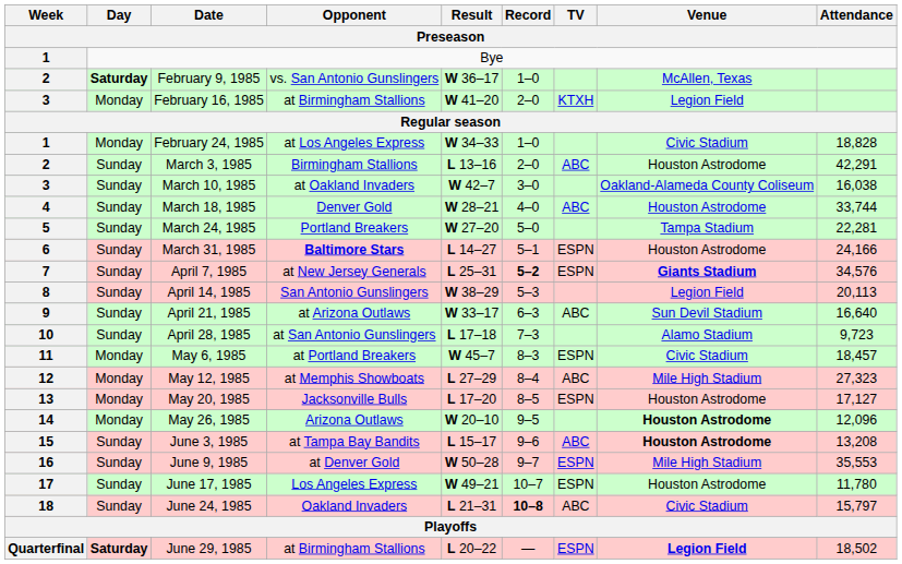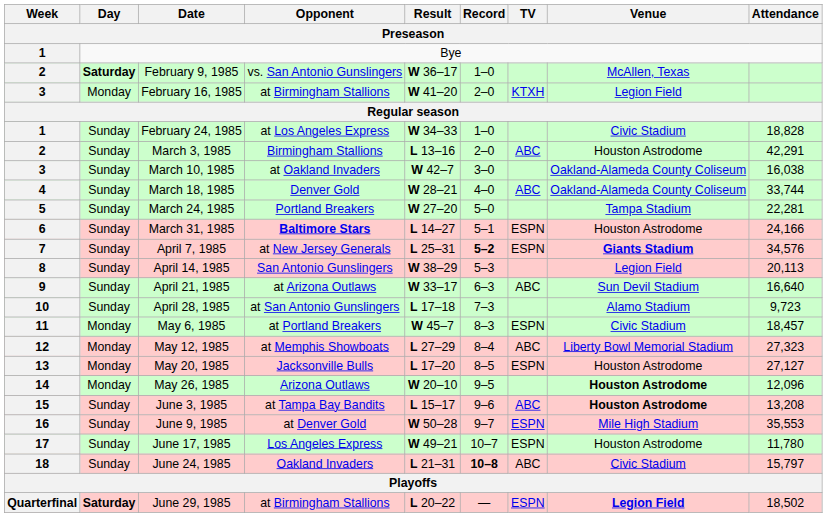February 24, 1985 | Day: Monday -> Sunday
March 18, 1985 | Venue: Houston Astrodome -> Oakland-Alameda County Coliseum
May 12, 1985 | Venue: Mile High Stadium -> Liberty Bowl Memorial Stadium
May 20, 1985 | Attendance: 17,127 -> 27,127
